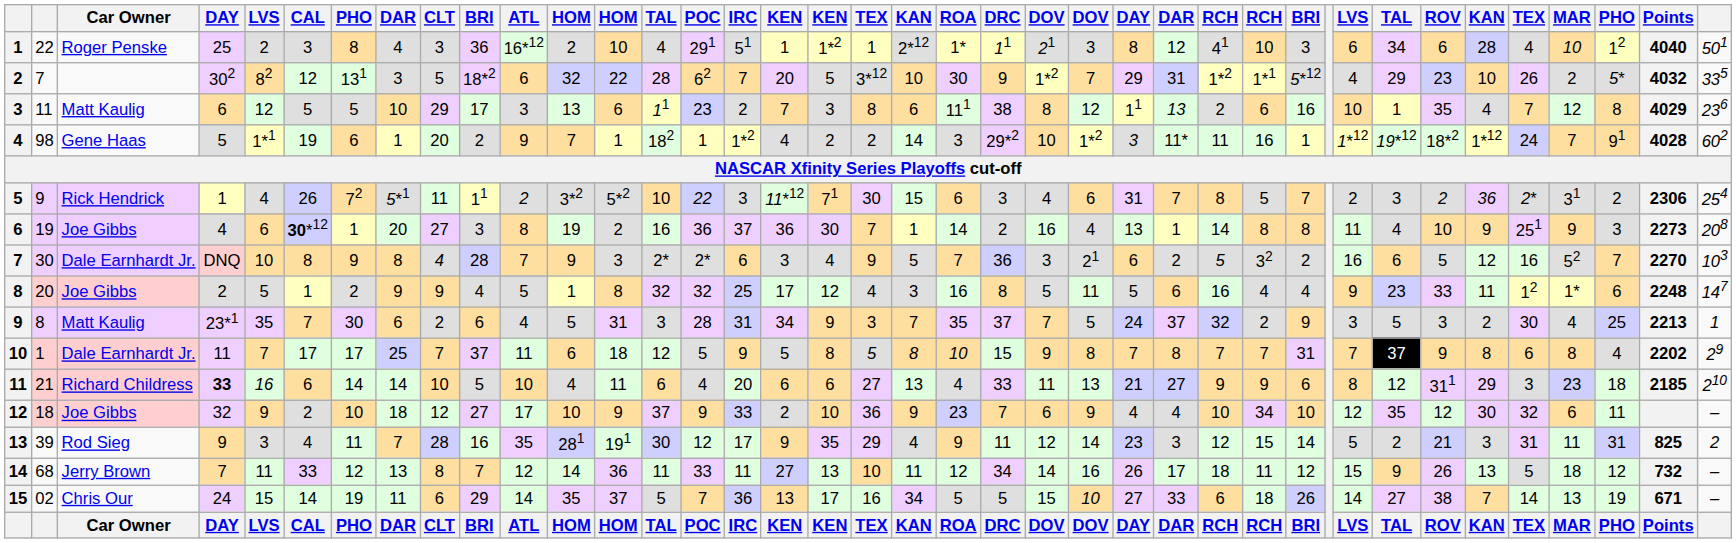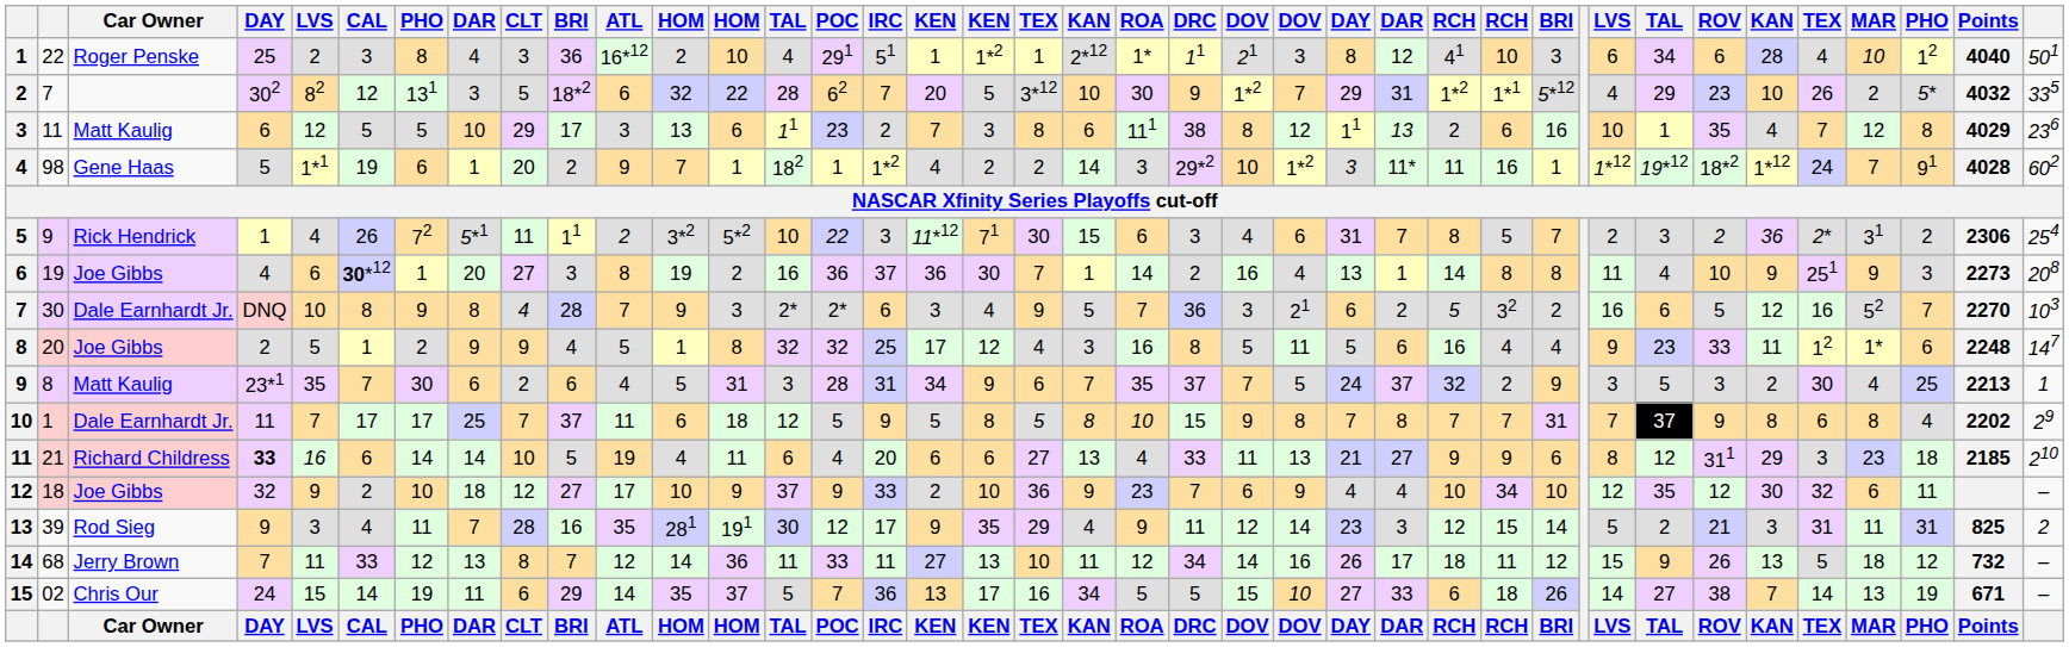row 11 | column 19: 3 -> 6
row 13 | ATL: 10 -> 19
